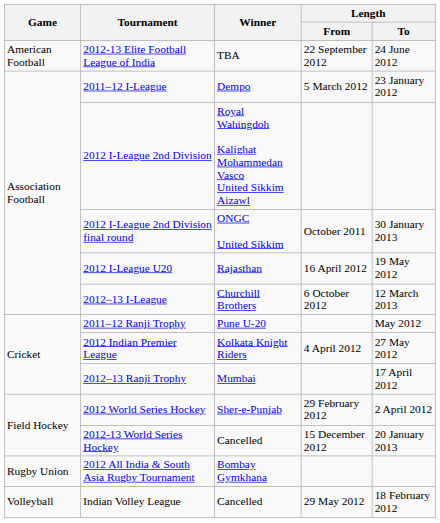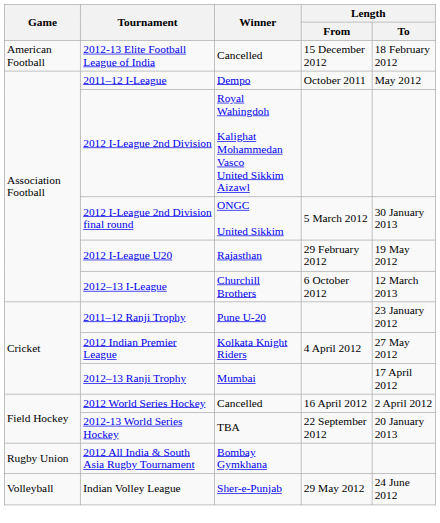2012-13 Elite Football League of India | Winner: TBA -> Cancelled
2012-13 Elite Football League of India | Length / From: 22 September 2012 -> 15 December 2012
2012-13 Elite Football League of India | Length / To: 24 June 2012 -> 18 February 2012
2011–12 I-League | Length / From: 5 March 2012 -> October 2011
2011–12 I-League | Length / To: 23 January 2012 -> May 2012
2012 I-League 2nd Division final round | Length / From: October 2011 -> 5 March 2012
2012 I-League U20 | Length / From: 16 April 2012 -> 29 February 2012
2011–12 Ranji Trophy | Length / To: May 2012 -> 23 January 2012
2012 World Series Hockey | Winner: Sher-e-Punjab -> Cancelled
2012 World Series Hockey | Length / From: 29 February 2012 -> 16 April 2012
2012-13 World Series Hockey | Winner: Cancelled -> TBA
2012-13 World Series Hockey | Length / From: 15 December 2012 -> 22 September 2012
Indian Volley League | Winner: Cancelled -> Sher-e-Punjab
Indian Volley League | Length / To: 18 February 2012 -> 24 June 2012
